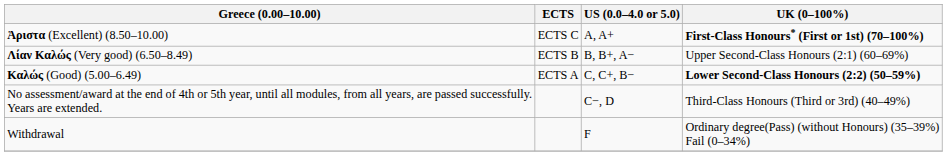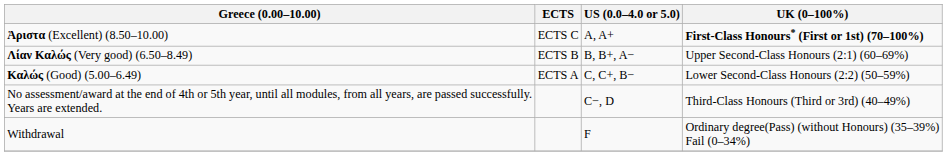Καλώς (Good) (5.00–6.49) | UK (0–100%): bold -> normal
